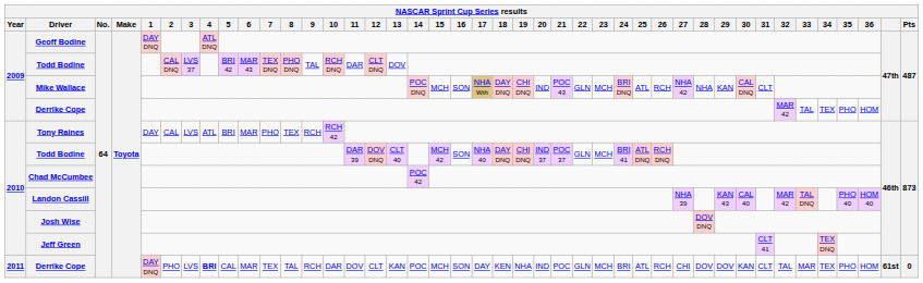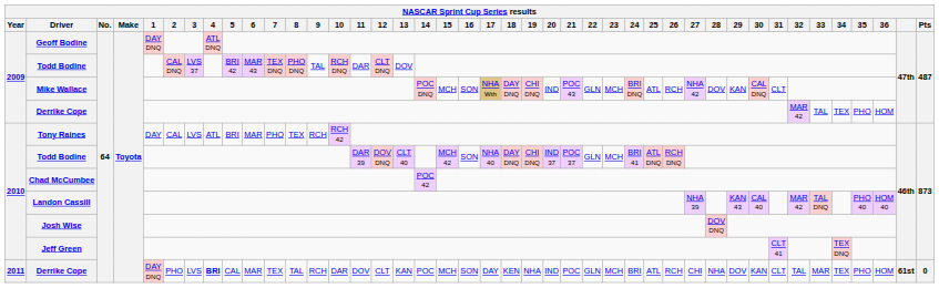Mike Wallace | 28: NHA -> DOV
2011 / Derrike Cope | 28: DOV -> NHA
